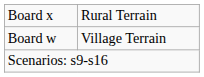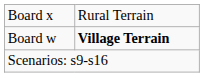Board w | column 2: normal -> bold
